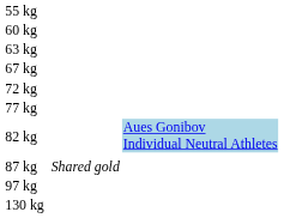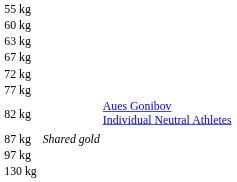82 kg / Aues Gonibov Individual Neutral Athletes | column 3: lightblue background -> no background
